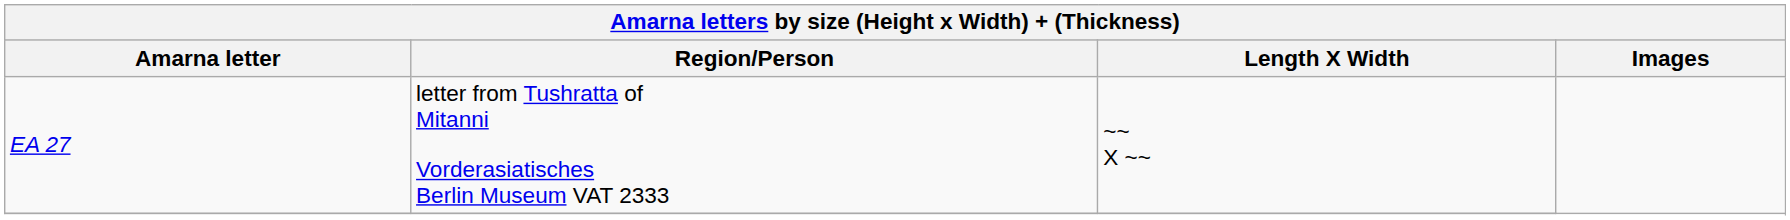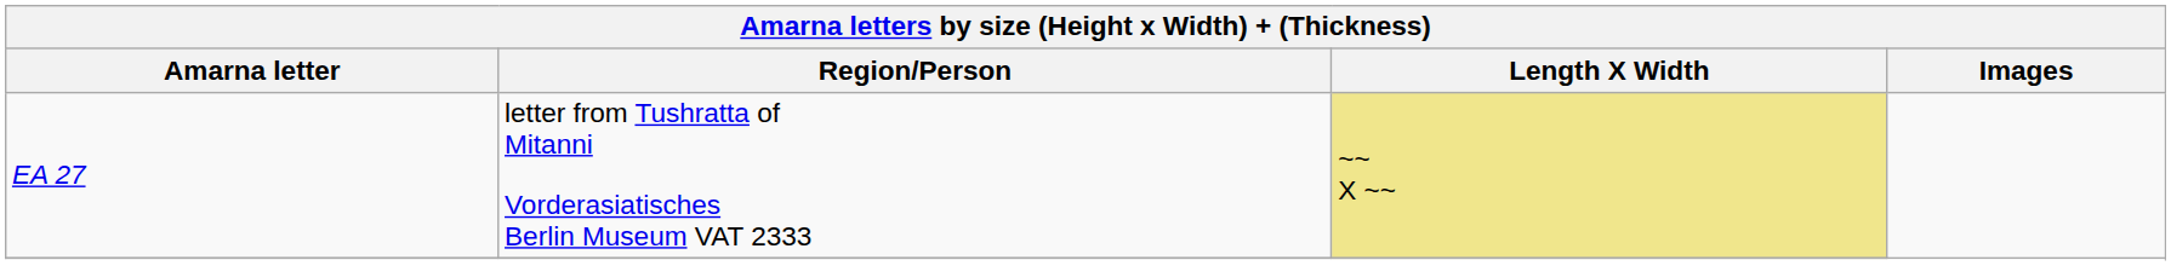EA 27 | Length X Width: no background -> khaki background
